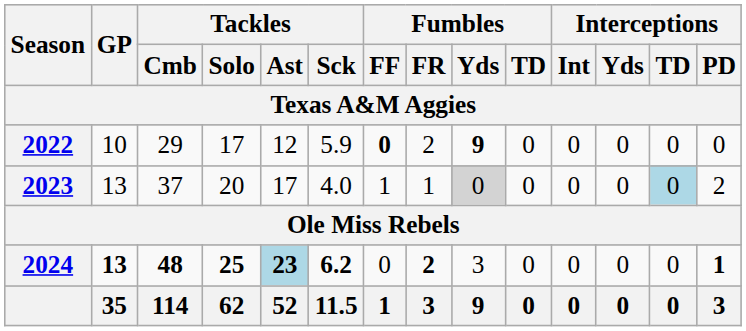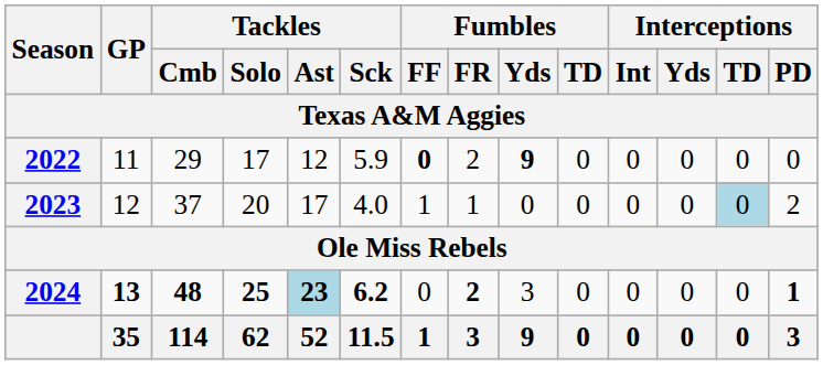2022 | GP: 10 -> 11
2023 | GP: 13 -> 12
2023 | Fumbles / Yds: lightgrey background -> no background
